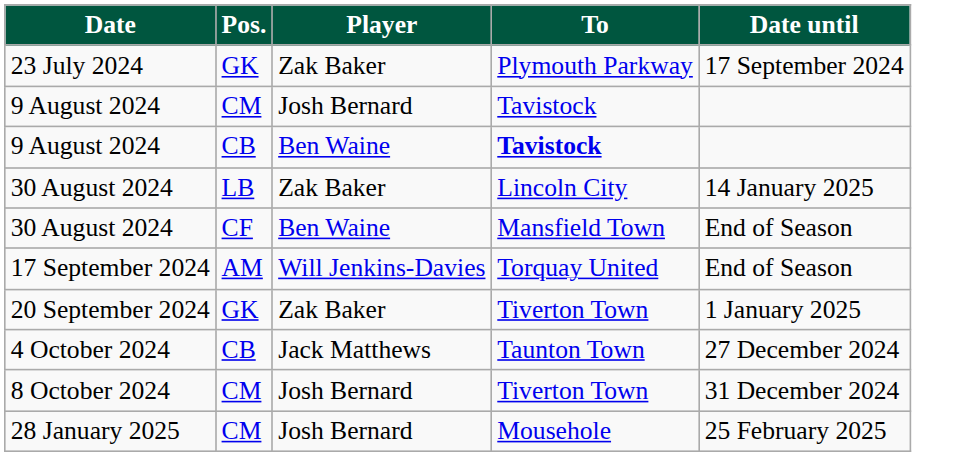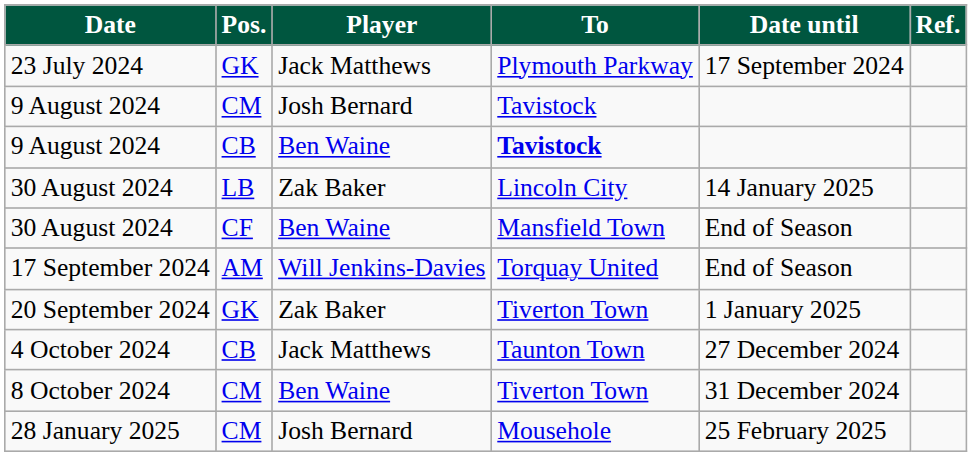+ column: Ref.
23 July 2024 | Player: Zak Baker -> Jack Matthews
8 October 2024 | Player: Josh Bernard -> Ben Waine
